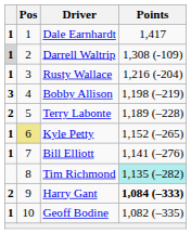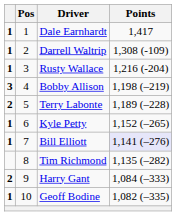Darrell Waltrip | column 1: lightgrey background -> no background
Kyle Petty | Pos: khaki background -> no background
Bill Elliott | Points: no background -> lavender background
Tim Richmond | Points: paleturquoise background -> no background
Harry Gant | Points: bold -> normal
